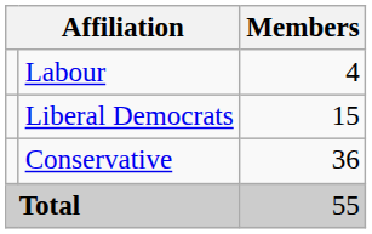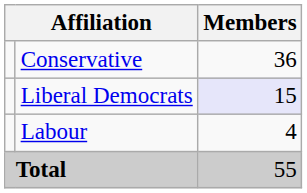rows swapped: Conservative <-> Labour
Liberal Democrats | Members: no background -> lavender background
